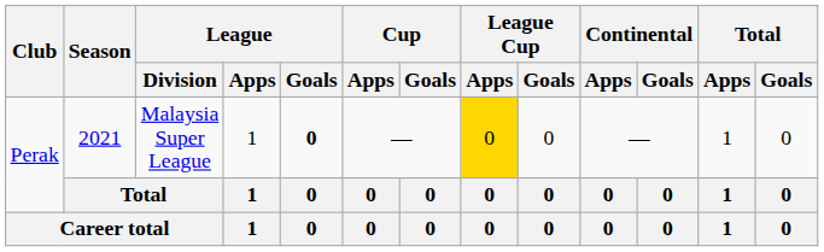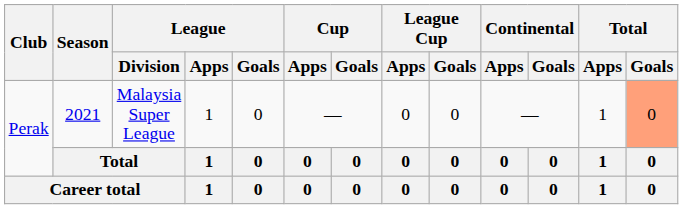Perak / Malaysia Super League | League / Goals: bold -> normal
Perak / Malaysia Super League | League Cup / Apps: gold background -> no background
Perak / Malaysia Super League | Total / Goals: no background -> lightsalmon background
